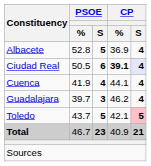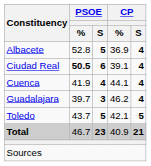Ciudad Real | PSOE / %: normal -> bold
Ciudad Real | CP / %: bold -> normal
Ciudad Real | CP / S: lavender background -> no background
Toledo | CP / S: pink background -> no background
